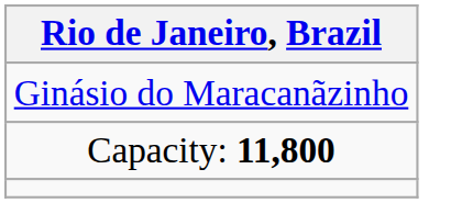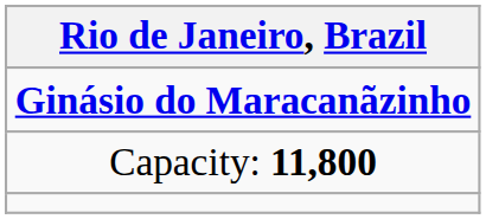row 2 | column 1: normal -> bold
